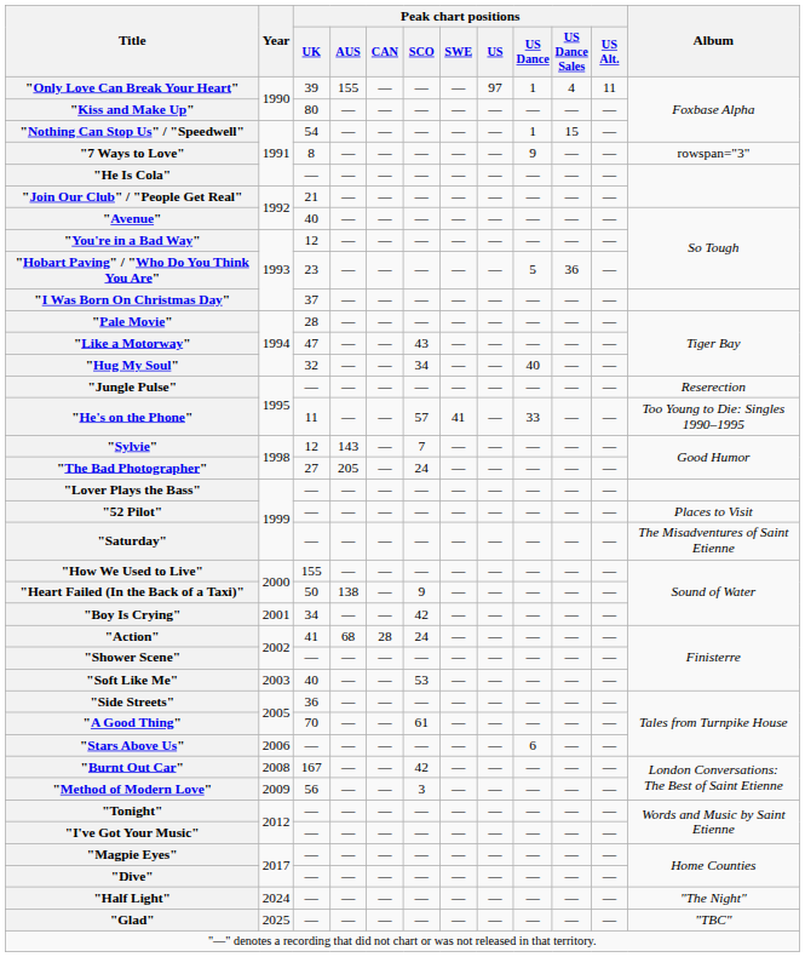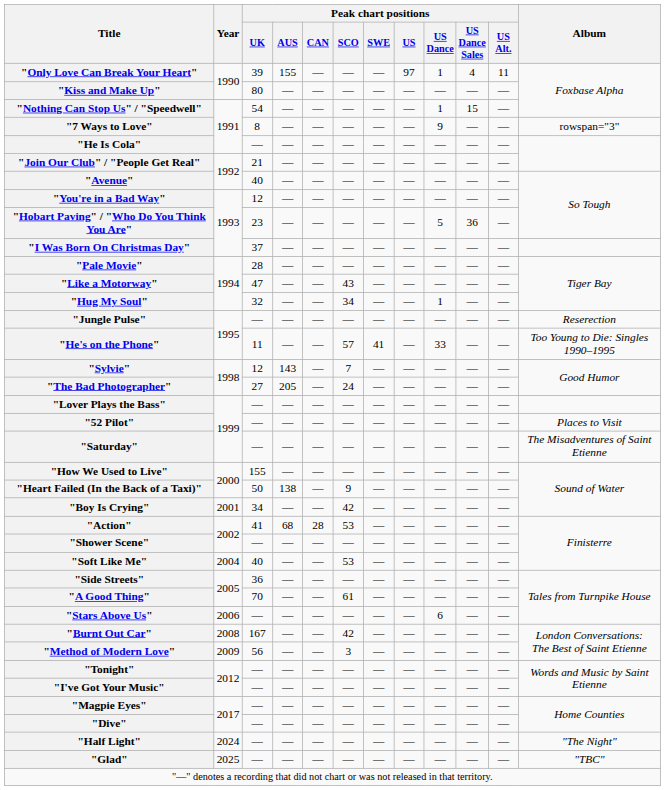"Hug My Soul" | Peak chart positions / US Dance: 40 -> 1
"Action" | Peak chart positions / SCO: 24 -> 53
"Soft Like Me" | Year: 2003 -> 2004
